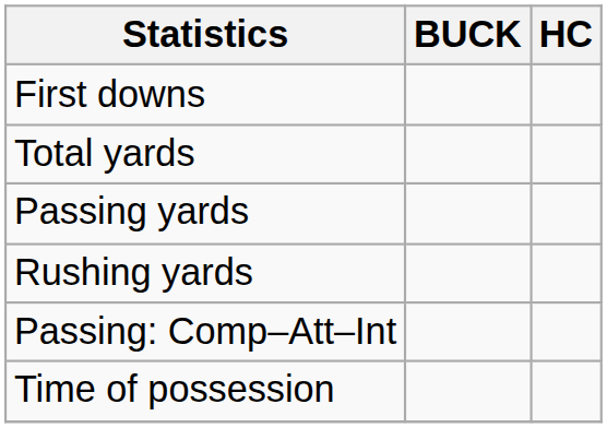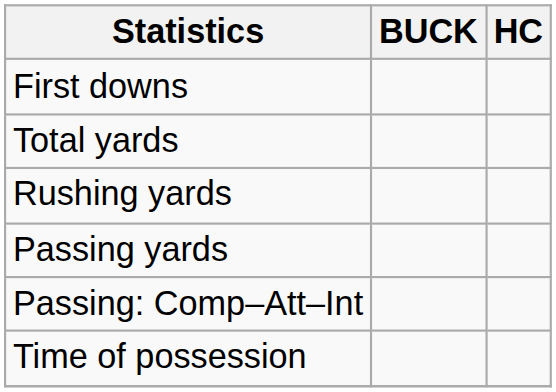rows swapped: Rushing yards <-> Passing yards
